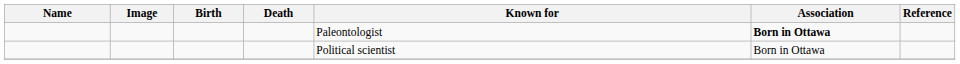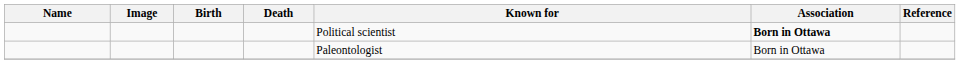row 2 | Known for: Paleontologist -> Political scientist
row 3 | Known for: Political scientist -> Paleontologist
